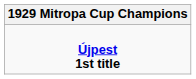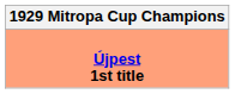row 2 | column 1: no background -> lightsalmon background
